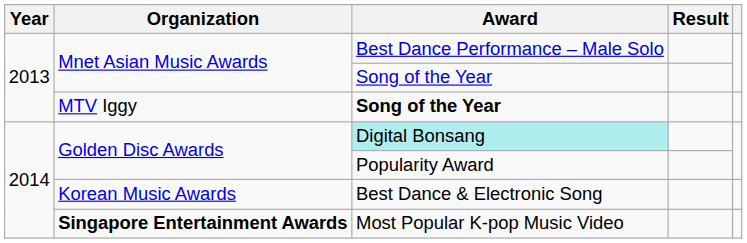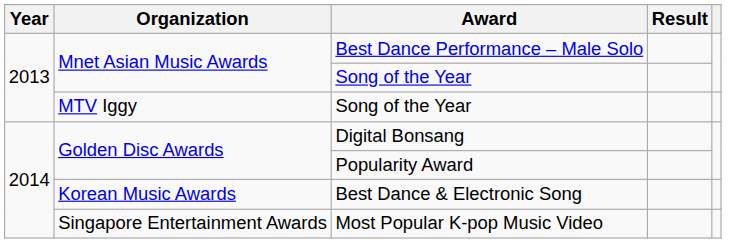MTV Iggy / Song of the Year | Award: bold -> normal
Digital Bonsang | Award: paleturquoise background -> no background
Most Popular K-pop Music Video | Organization: bold -> normal
